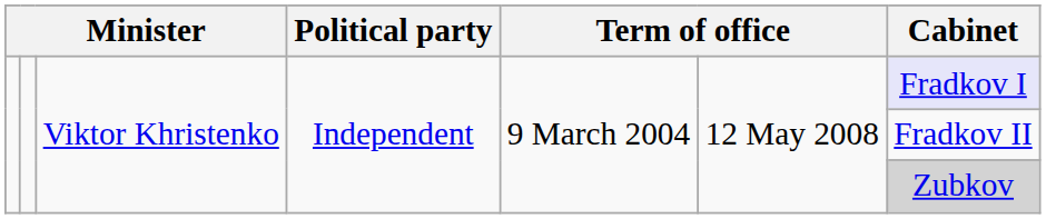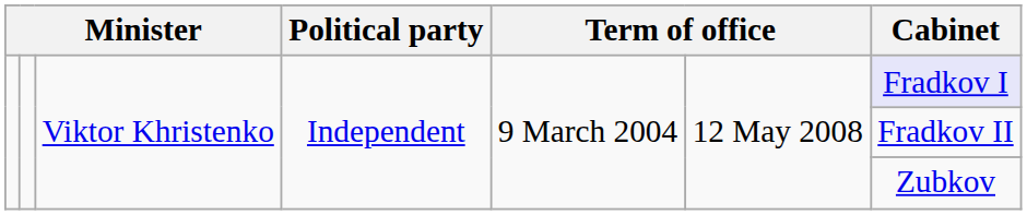row 4 | Cabinet: lightgrey background -> no background
